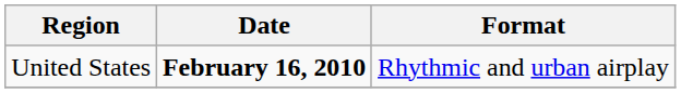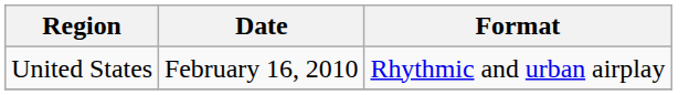United States | Date: bold -> normal
